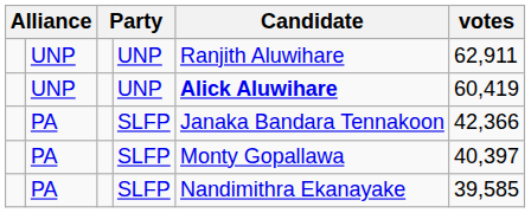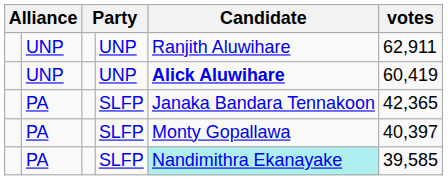row 4 | votes: 42,366 -> 42,365
row 6 | Candidate: no background -> paleturquoise background
